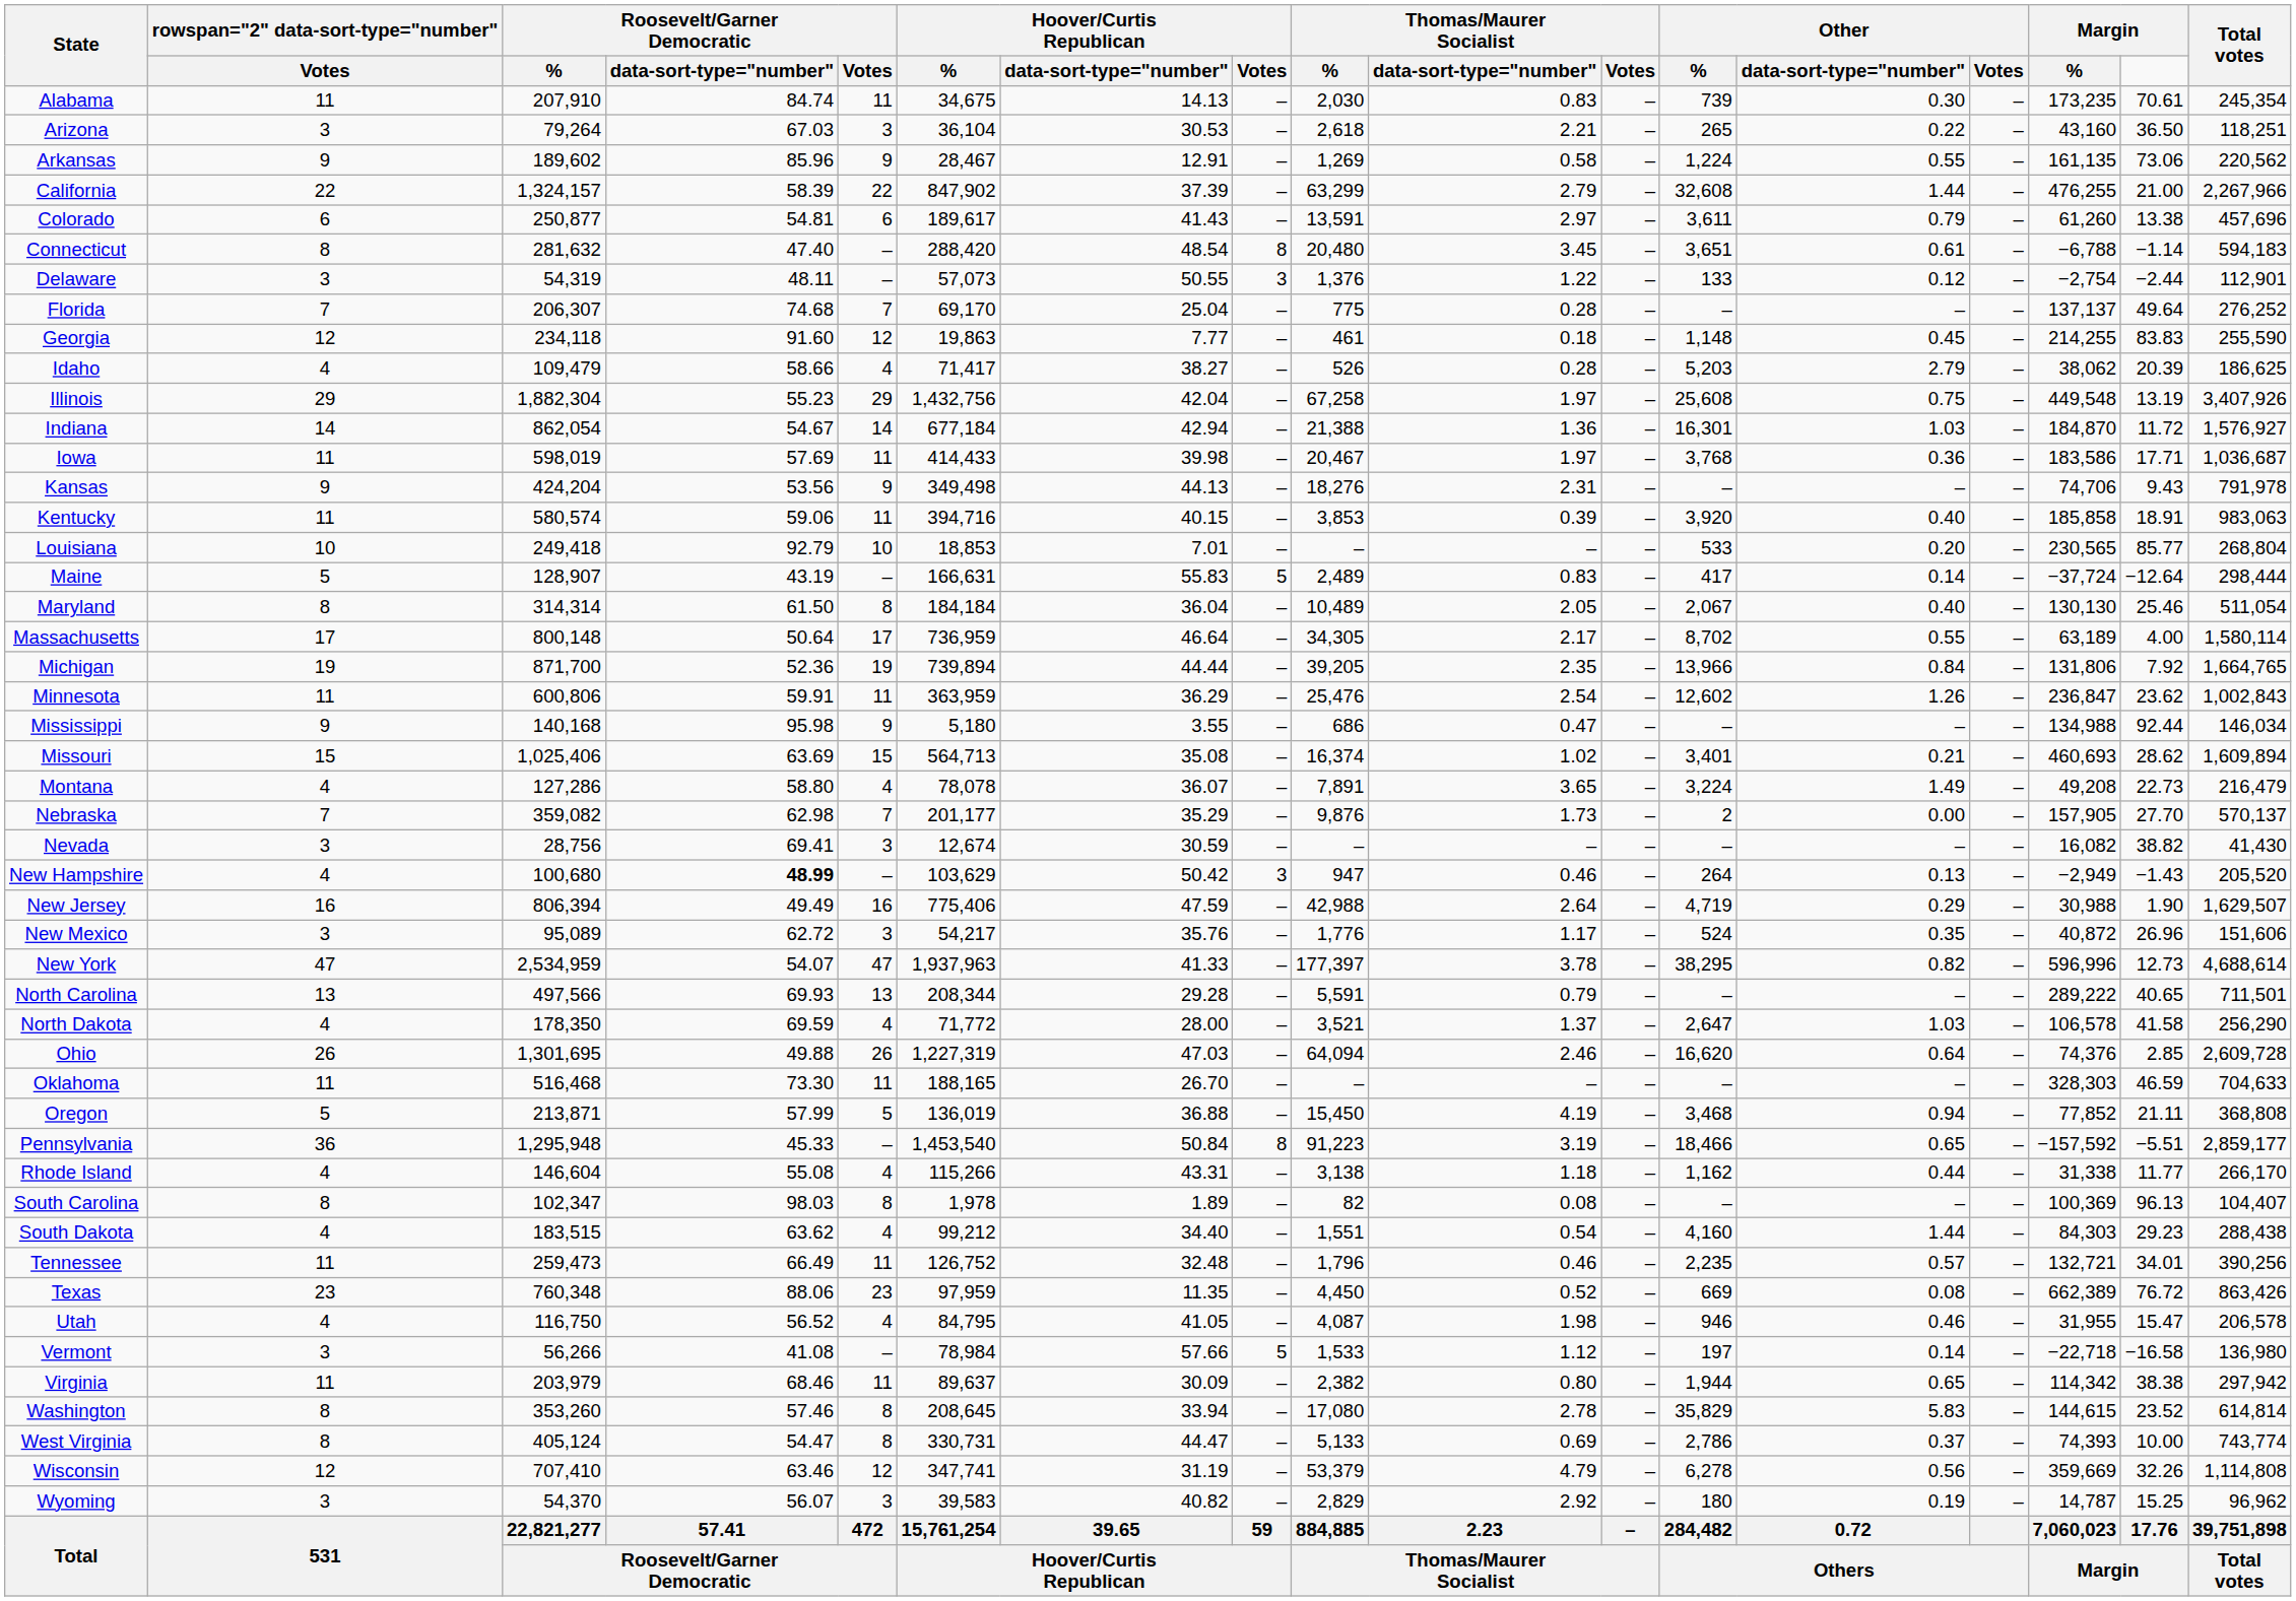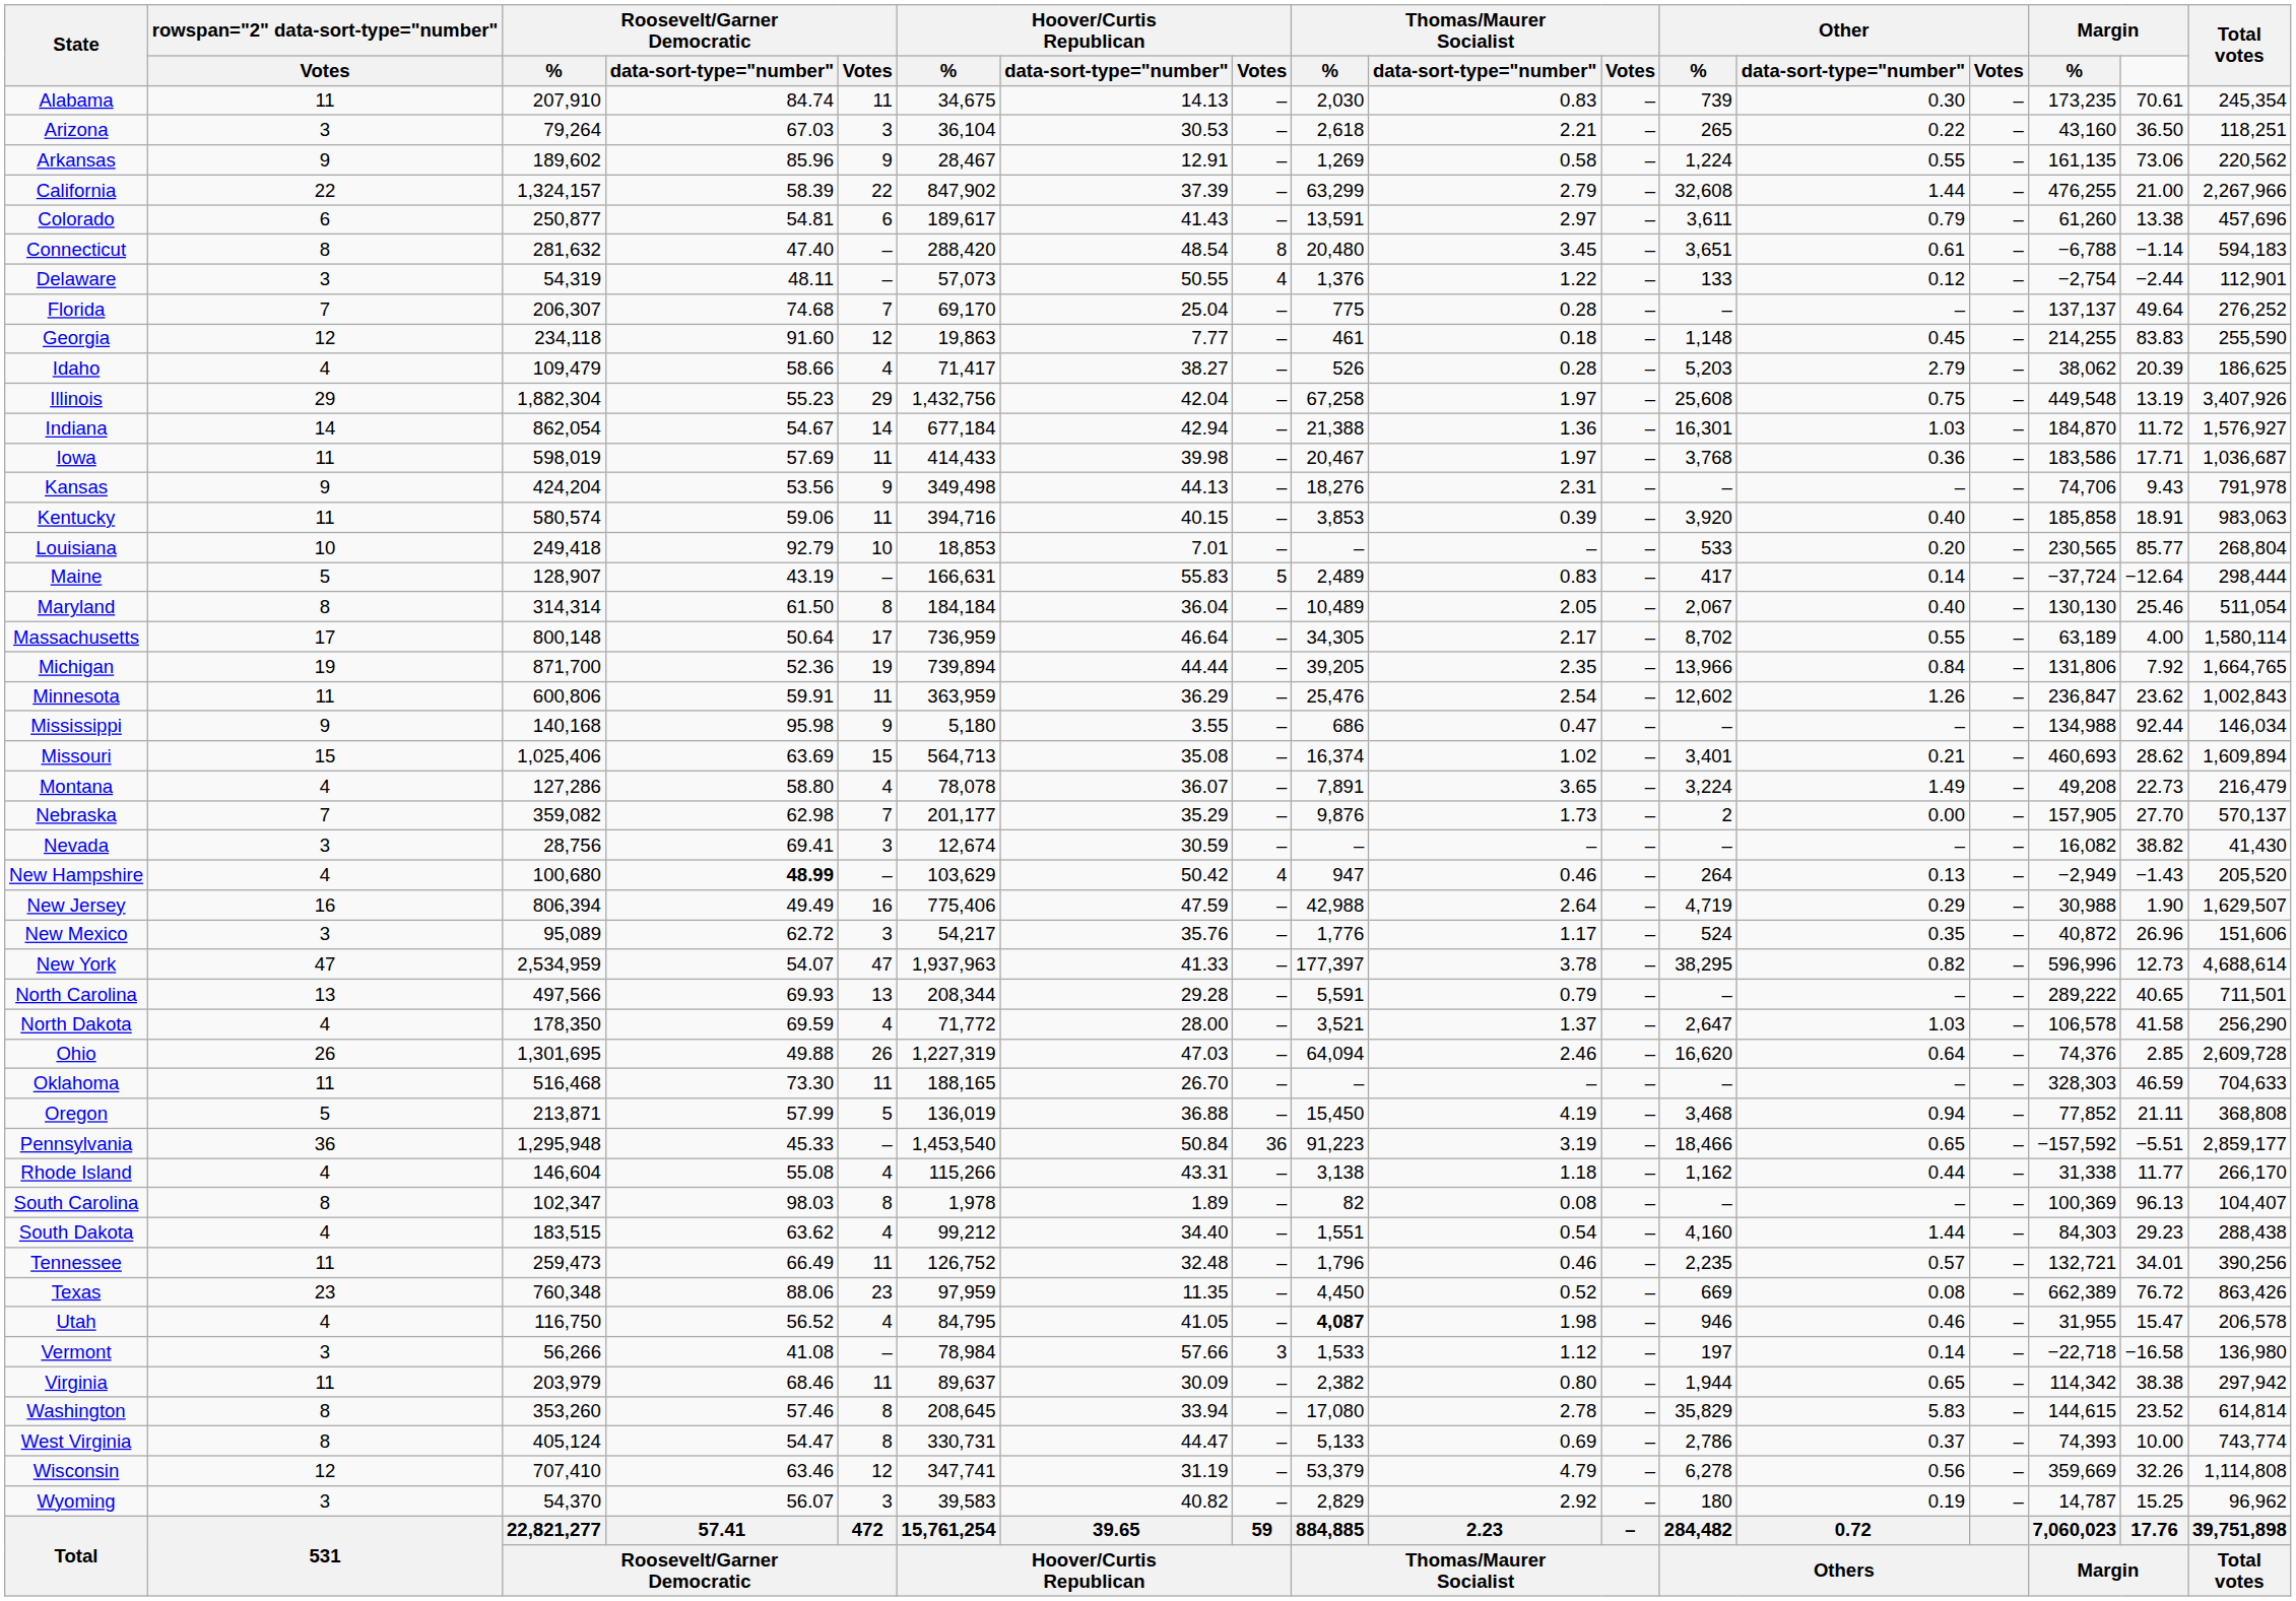Delaware | Hoover/Curtis Republican / Votes: 3 -> 4
New Hampshire | Hoover/Curtis Republican / Votes: 3 -> 4
Pennsylvania | Hoover/Curtis Republican / Votes: 8 -> 36
Utah | Thomas/Maurer Socialist / %: normal -> bold
Vermont | Hoover/Curtis Republican / Votes: 5 -> 3
